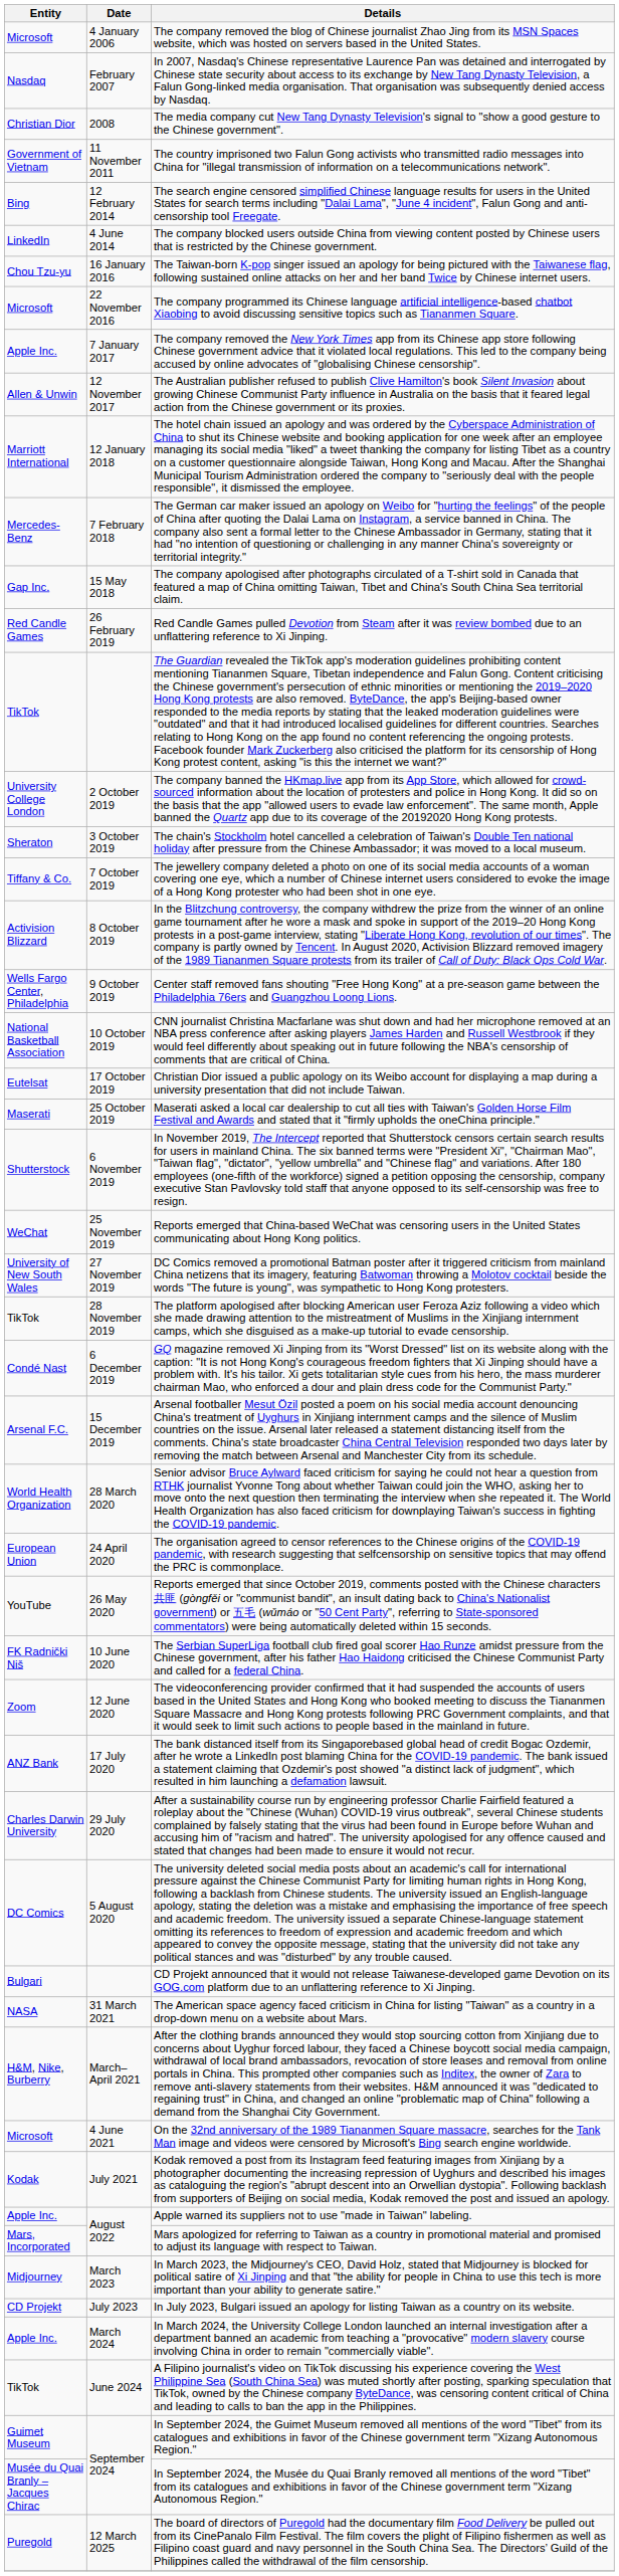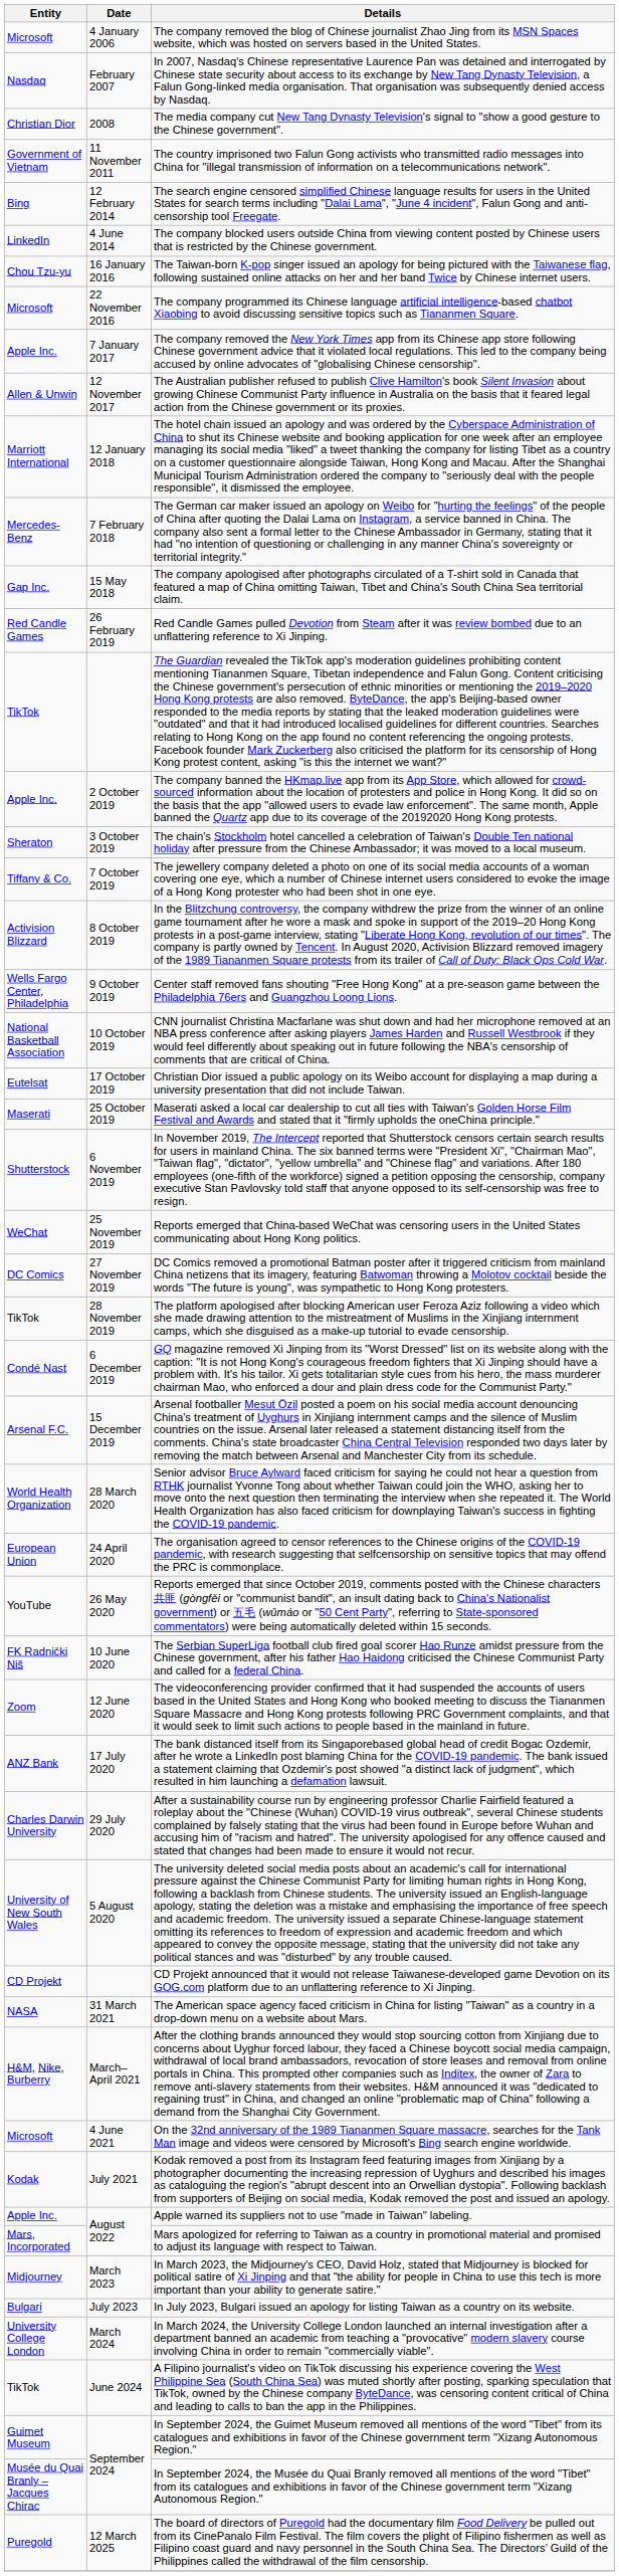row 17 | Entity: University College London -> Apple Inc.
row 27 | Entity: University of New South Wales -> DC Comics
row 38 | Entity: DC Comics -> University of New South Wales
row 39 | Entity: Bulgari -> CD Projekt
row 47 | Entity: CD Projekt -> Bulgari
row 48 | Entity: Apple Inc. -> University College London
